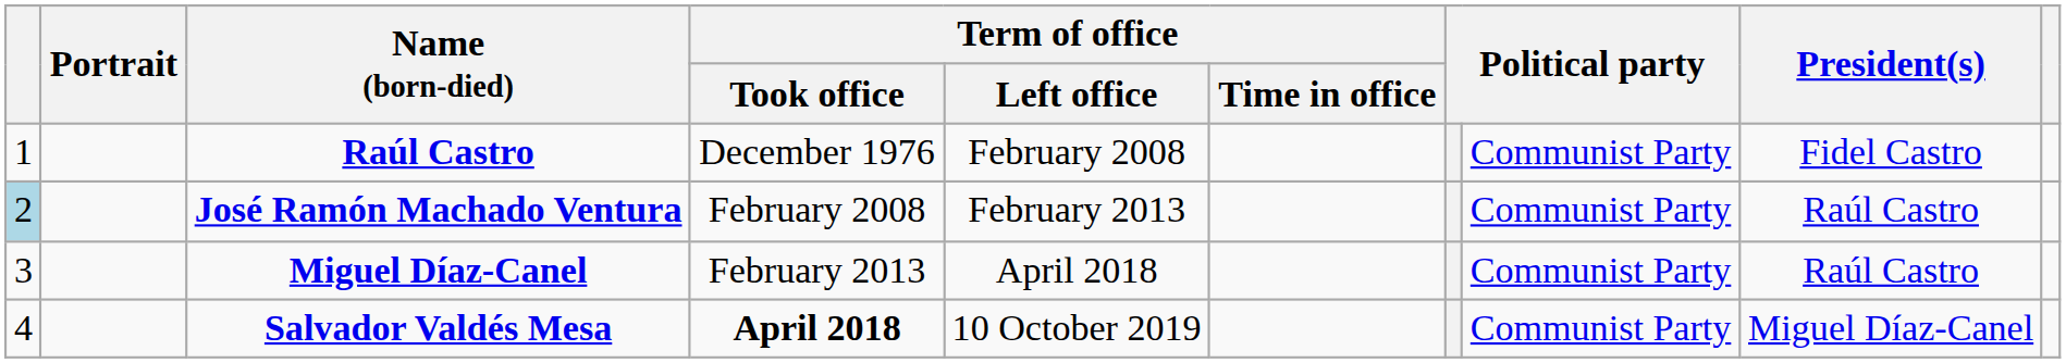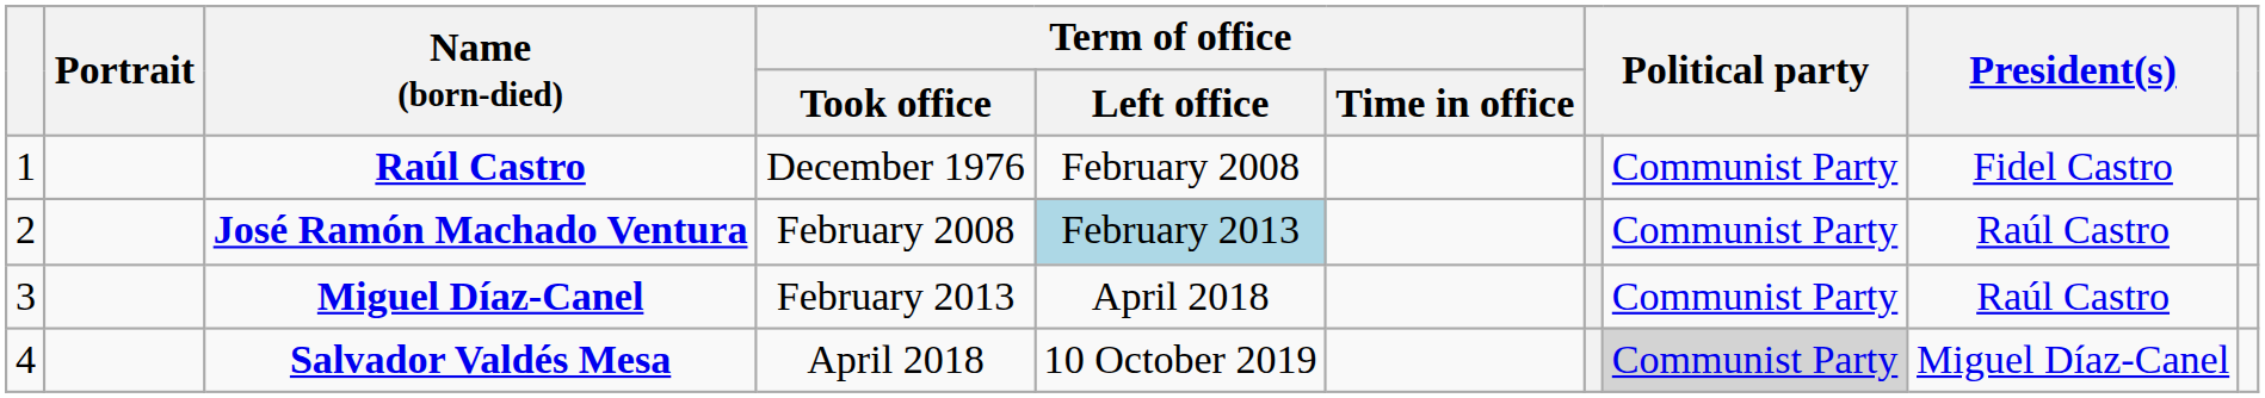José Ramón Machado Ventura | column 1: lightblue background -> no background
José Ramón Machado Ventura | Term of office / Left office: no background -> lightblue background
Salvador Valdés Mesa | Term of office / Took office: bold -> normal
Salvador Valdés Mesa | column 8: no background -> lightgrey background
